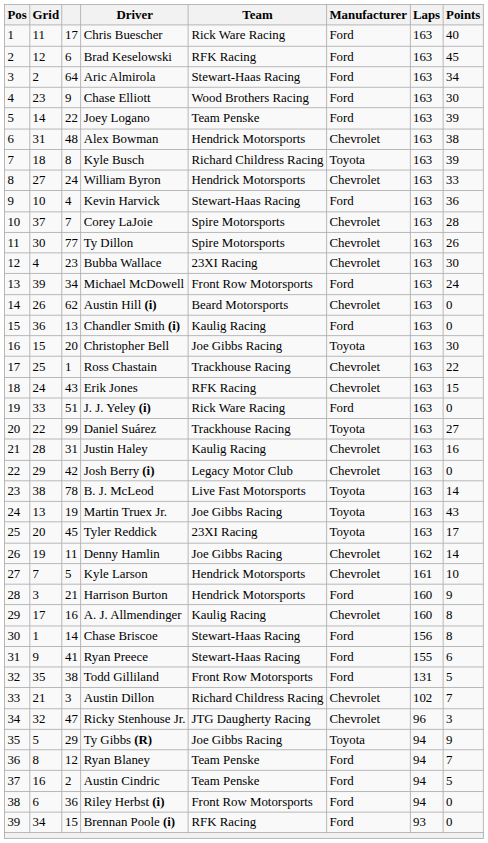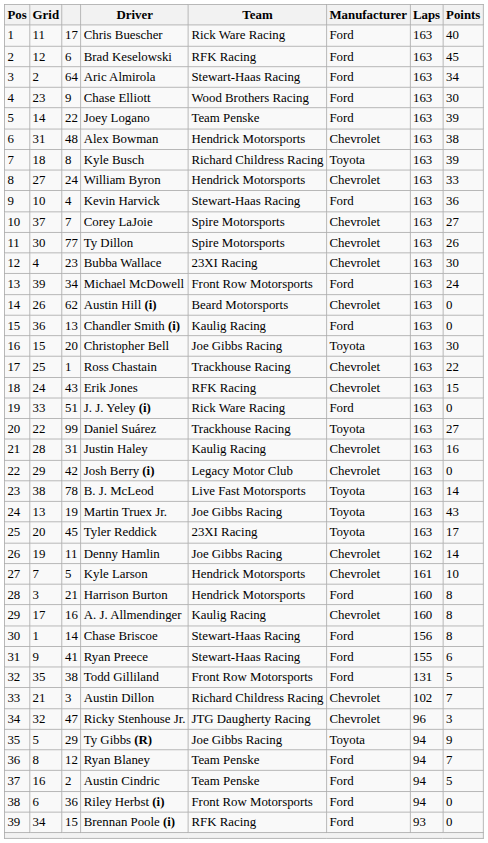Corey LaJoie | Points: 28 -> 27
Harrison Burton | Points: 9 -> 8
